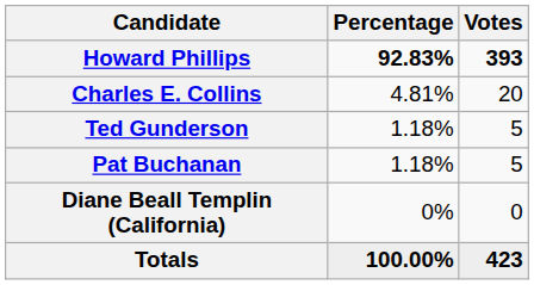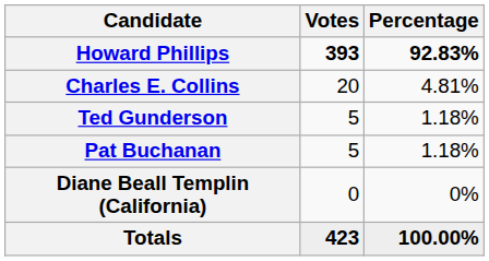columns swapped: Votes <-> Percentage
